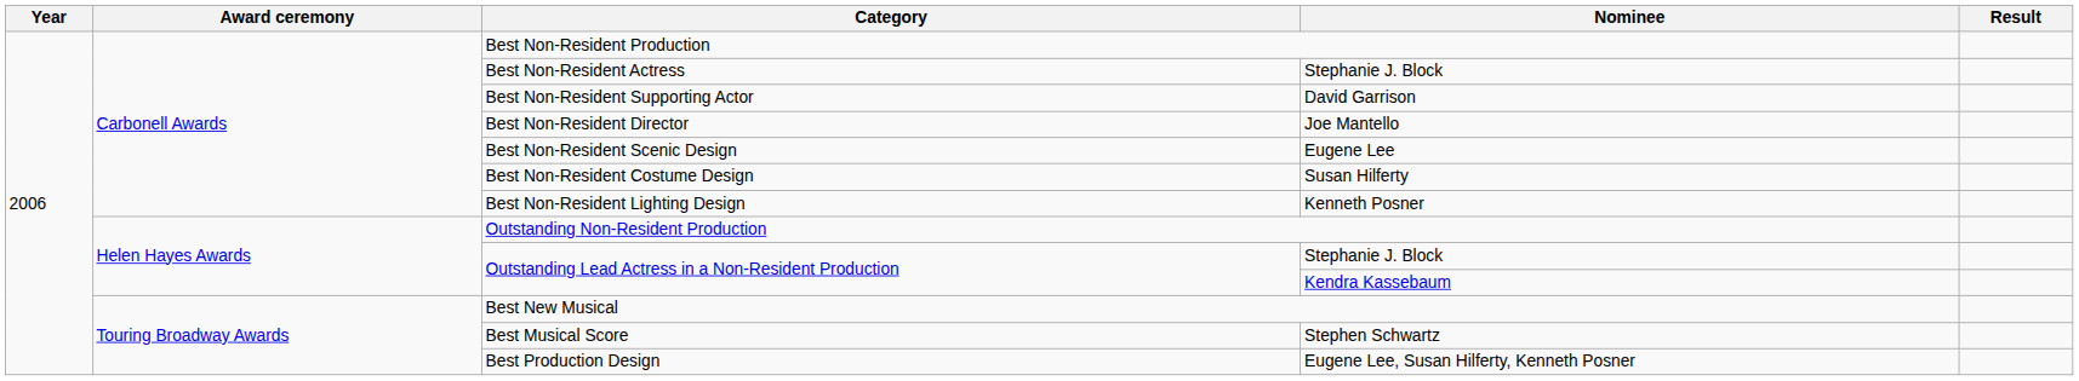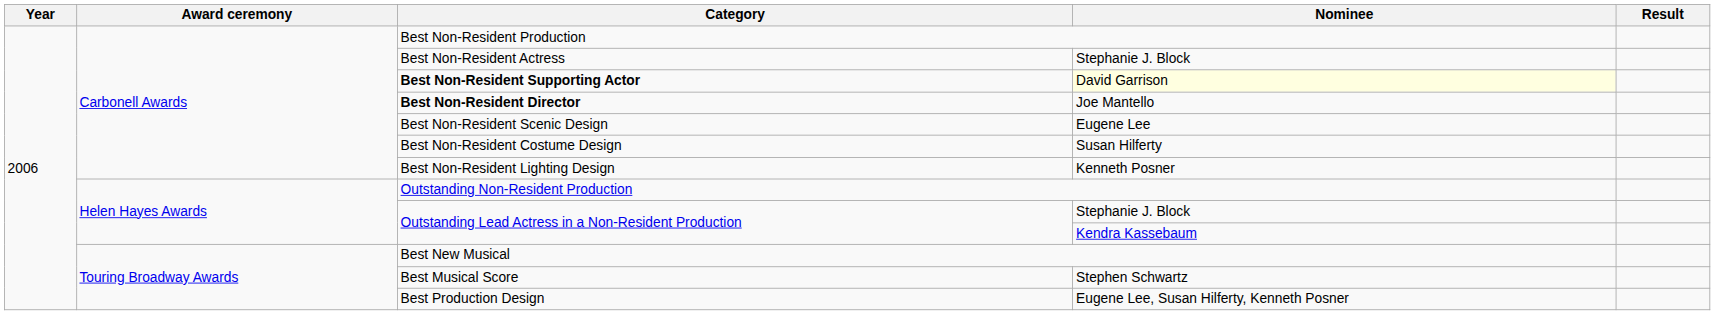Best Non-Resident Supporting Actor | Category: normal -> bold
Best Non-Resident Supporting Actor | Nominee: no background -> lightyellow background
Best Non-Resident Director | Category: normal -> bold
